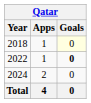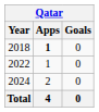2018 | Apps: normal -> bold
2018 | Goals: lightyellow background -> no background
2022 | Goals: bold -> normal
